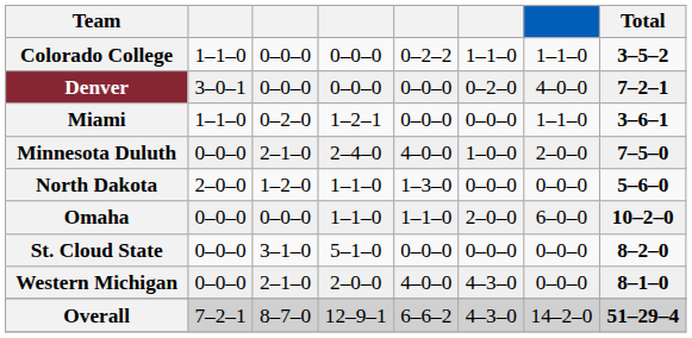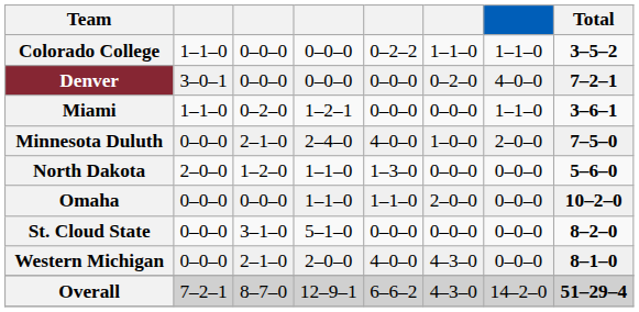Omaha | column 7: 6–0–0 -> 0–0–0
